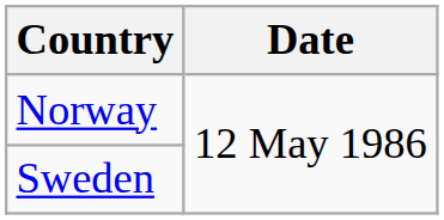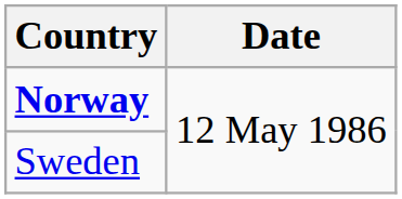Norway | Country: normal -> bold
